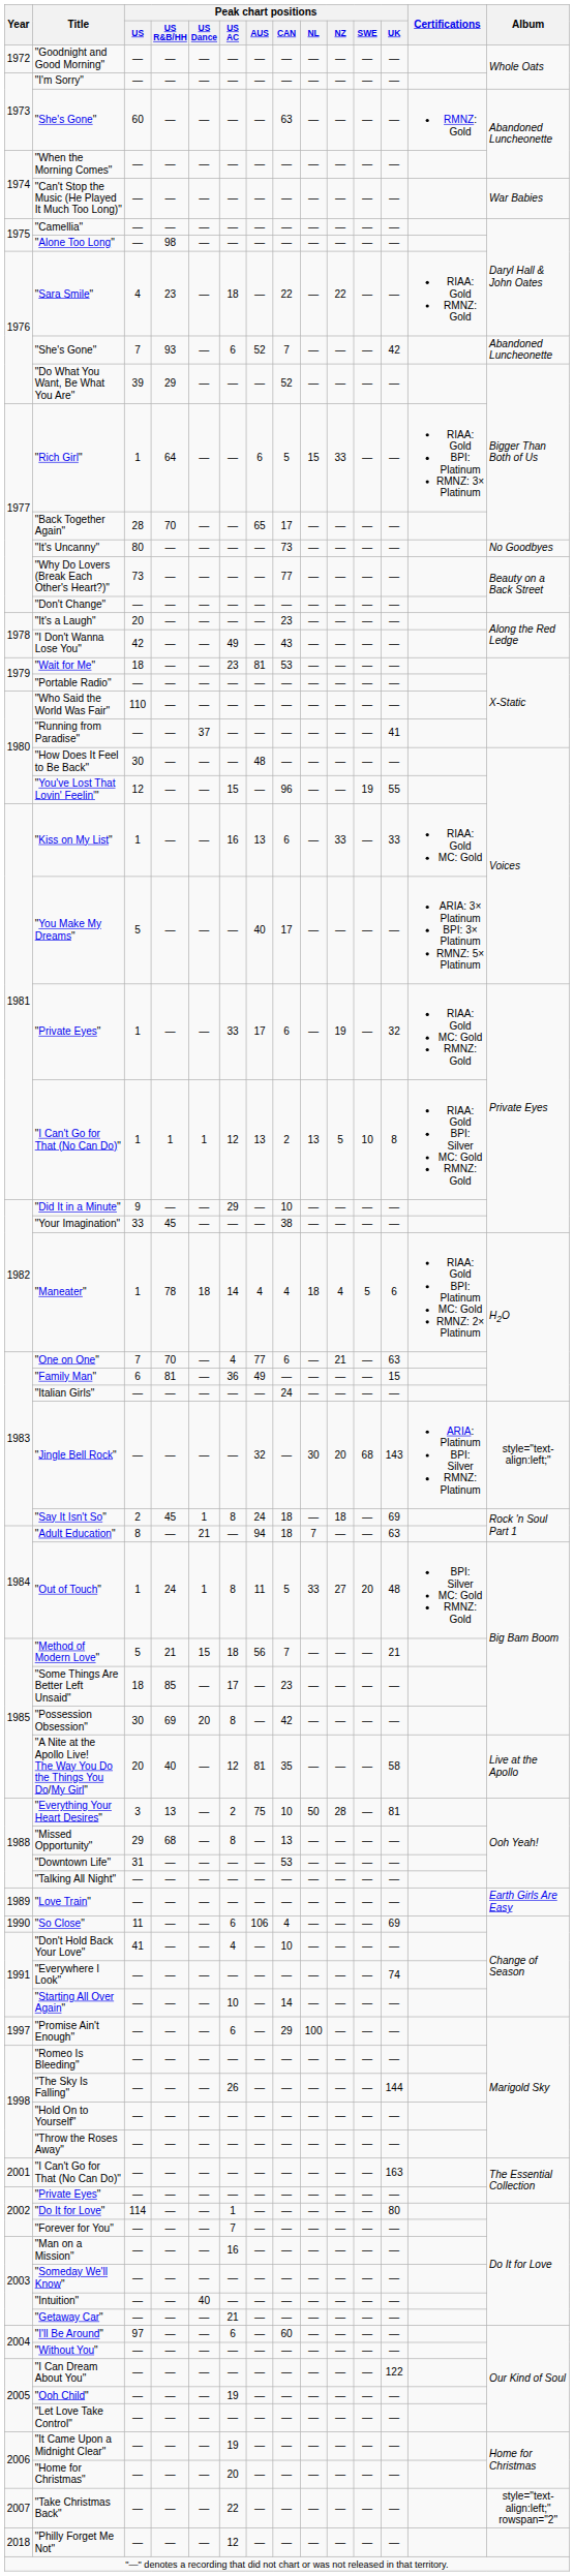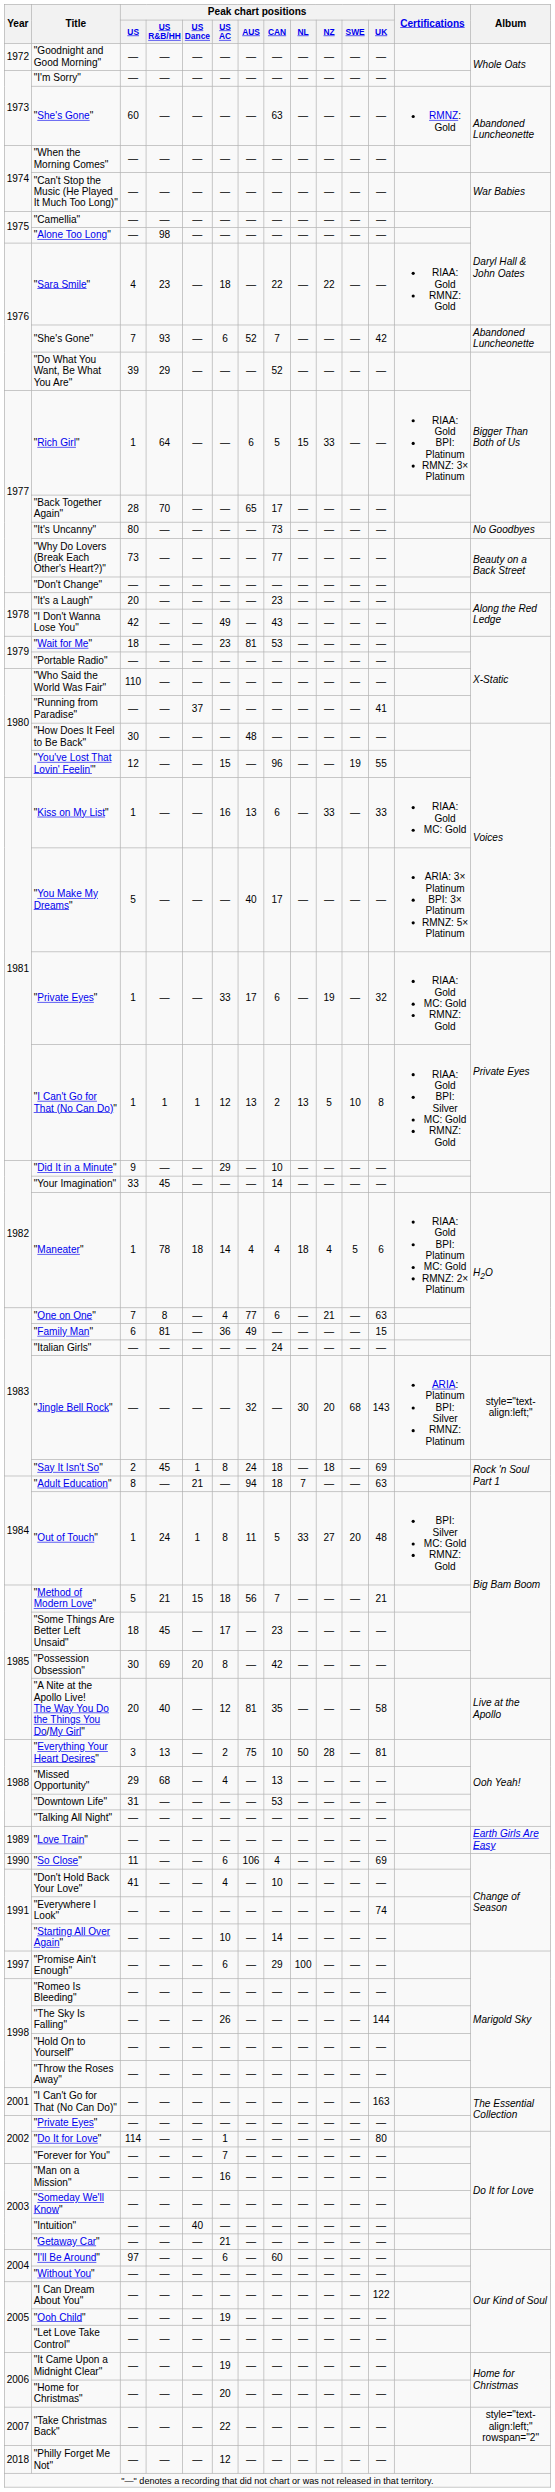"Your Imagination" | Peak chart positions / CAN: 38 -> 14
"One on One" | Peak chart positions / US R&B/HH: 70 -> 8
"Some Things Are Better Left Unsaid" | Peak chart positions / US R&B/HH: 85 -> 45
"Missed Opportunity" | Peak chart positions / US AC: 8 -> 4
